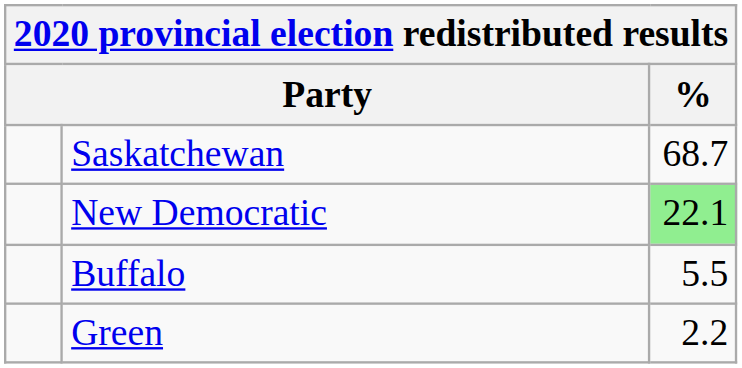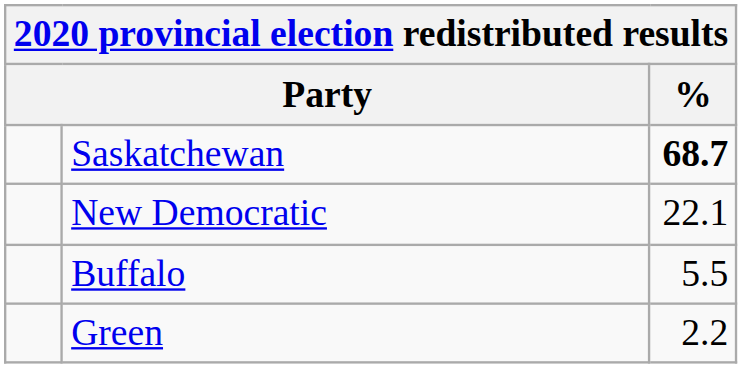Saskatchewan | %: normal -> bold
New Democratic | %: lightgreen background -> no background
